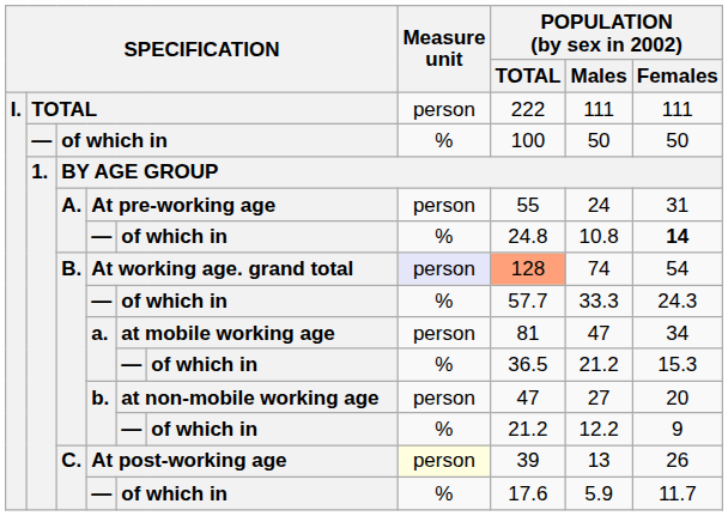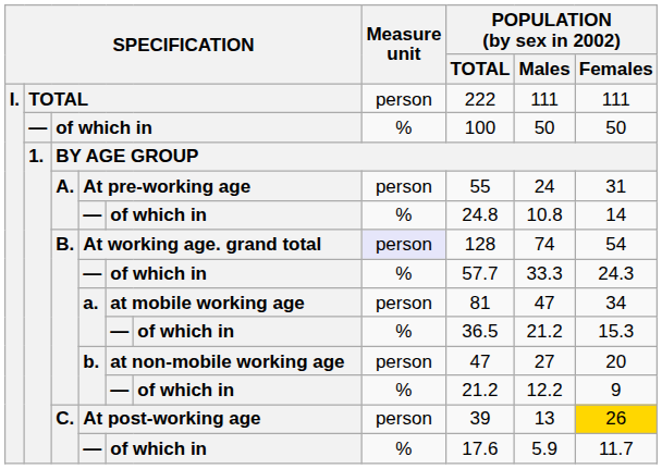A. / — | POPULATION (by sex in 2002) / Females: bold -> normal
At working age. grand total | POPULATION (by sex in 2002) / TOTAL: lightsalmon background -> no background
At post-working age | Measure unit: lightyellow background -> no background
At post-working age | POPULATION (by sex in 2002) / Females: no background -> gold background
